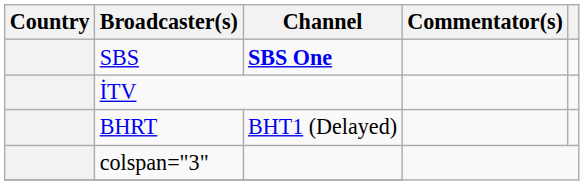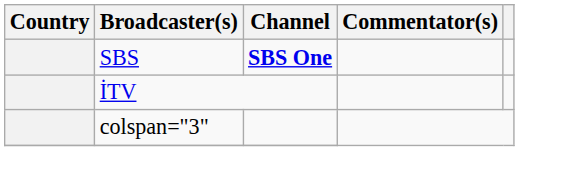- row: BHRT | BHT1 (Delayed)
